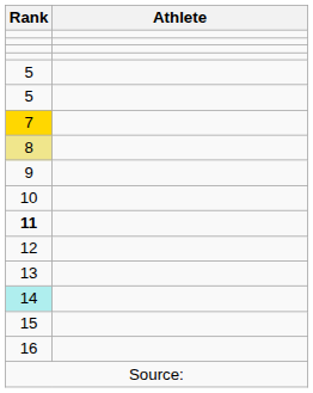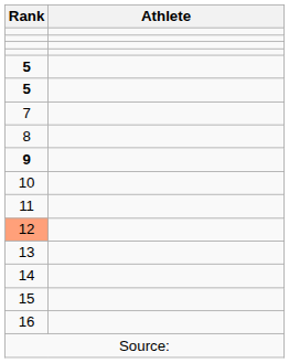row 6 | Rank: normal -> bold
row 7 | Rank: normal -> bold
row 8 | Rank: gold background -> no background
row 9 | Rank: khaki background -> no background
row 10 | Rank: normal -> bold
row 12 | Rank: bold -> normal
row 13 | Rank: no background -> lightsalmon background
row 15 | Rank: paleturquoise background -> no background
